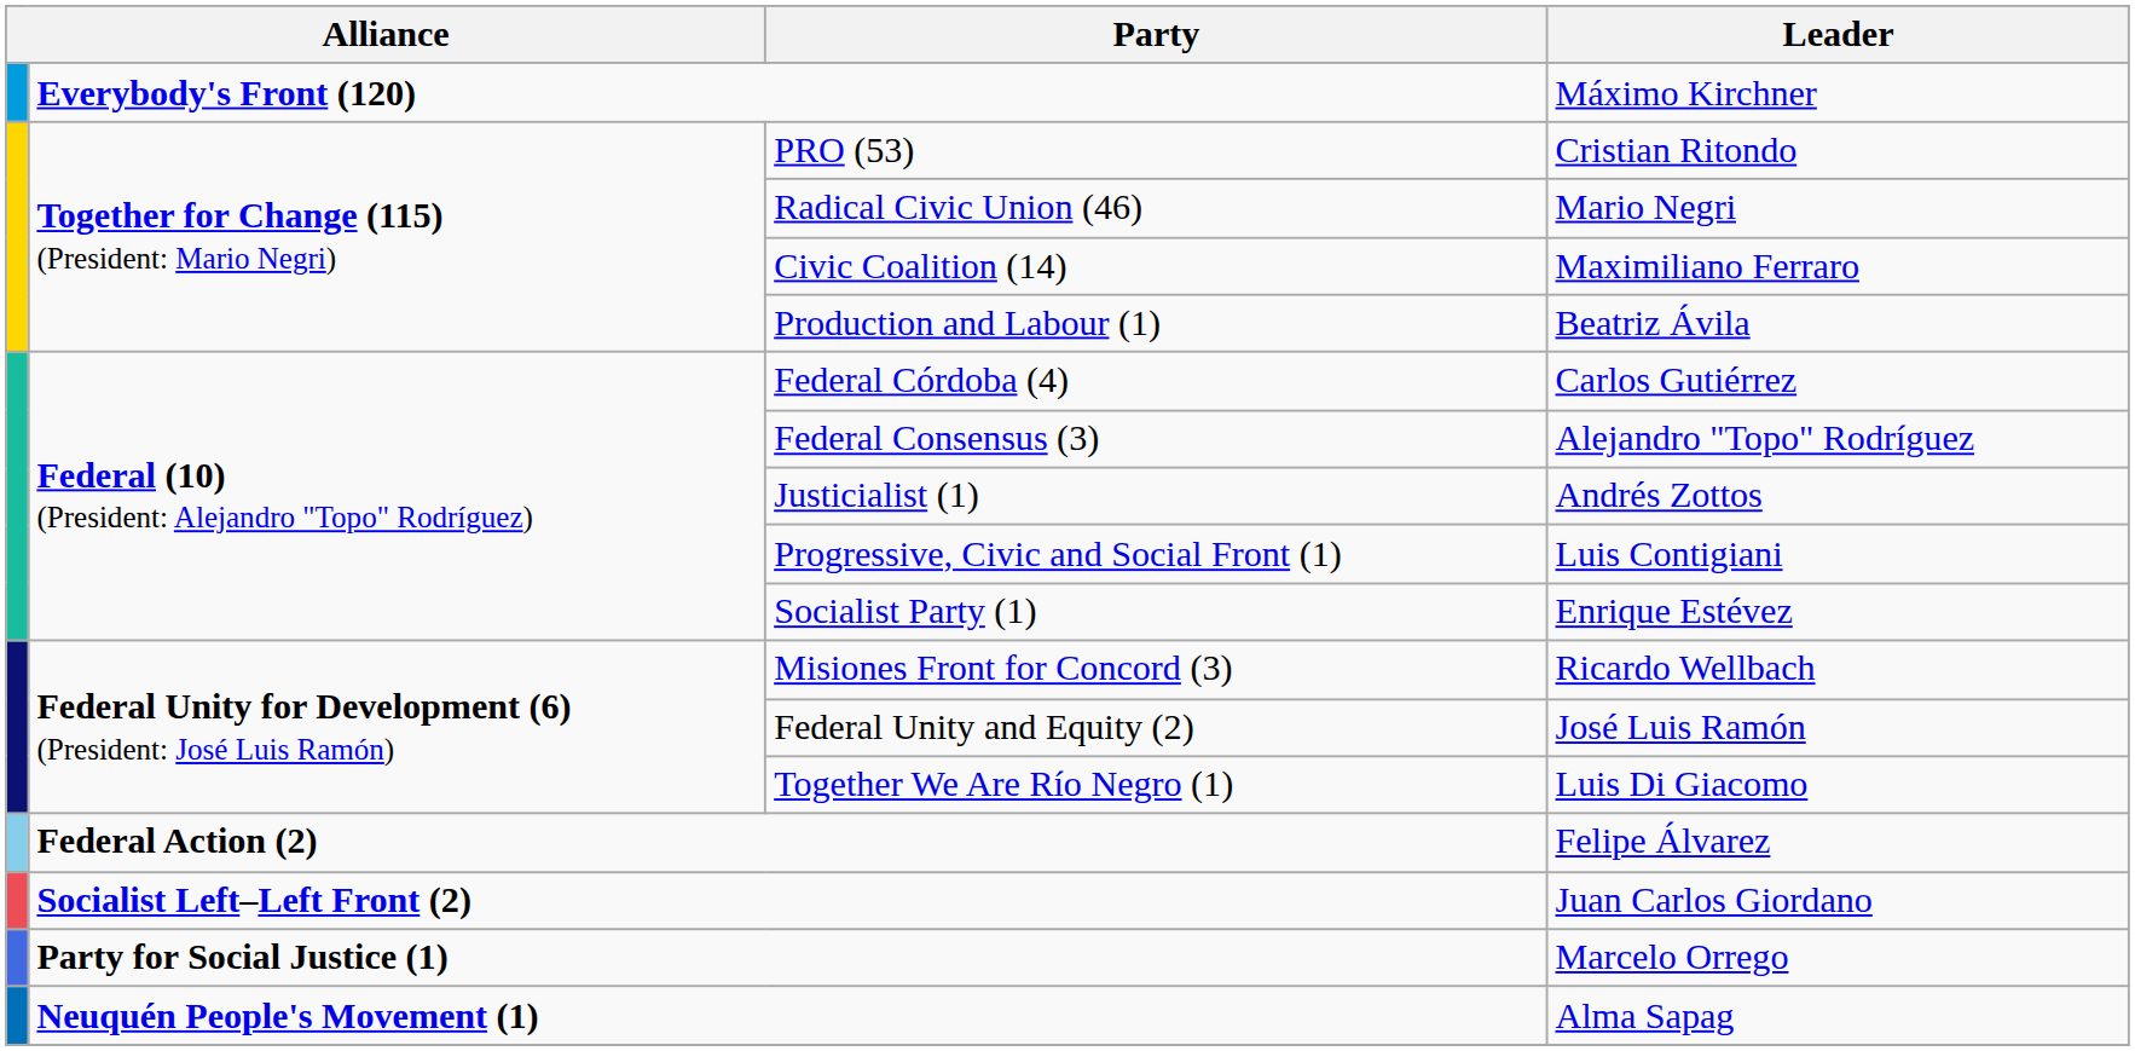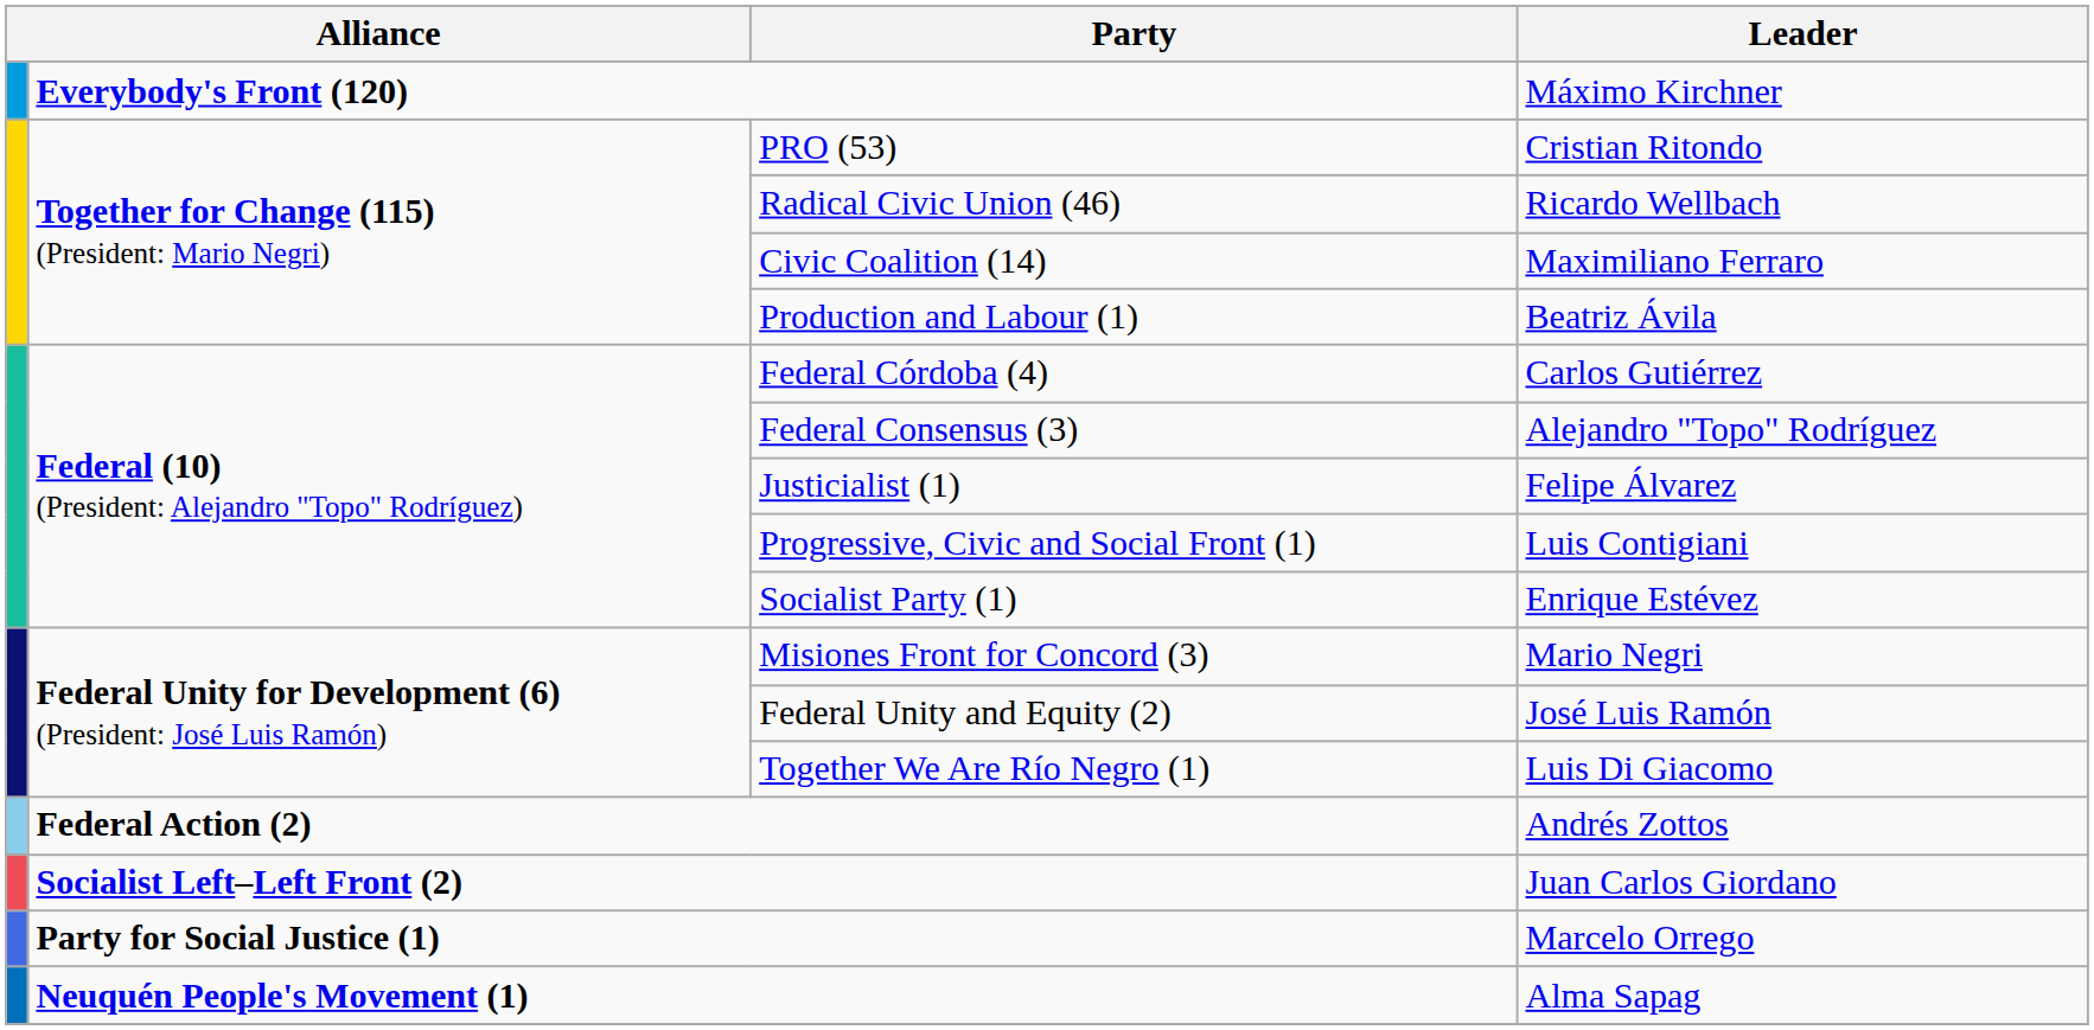Radical Civic Union (46) | Leader: Mario Negri -> Ricardo Wellbach
Justicialist (1) | Leader: Andrés Zottos -> Felipe Álvarez
Misiones Front for Concord (3) | Leader: Ricardo Wellbach -> Mario Negri
Federal Action (2) | Leader: Felipe Álvarez -> Andrés Zottos
